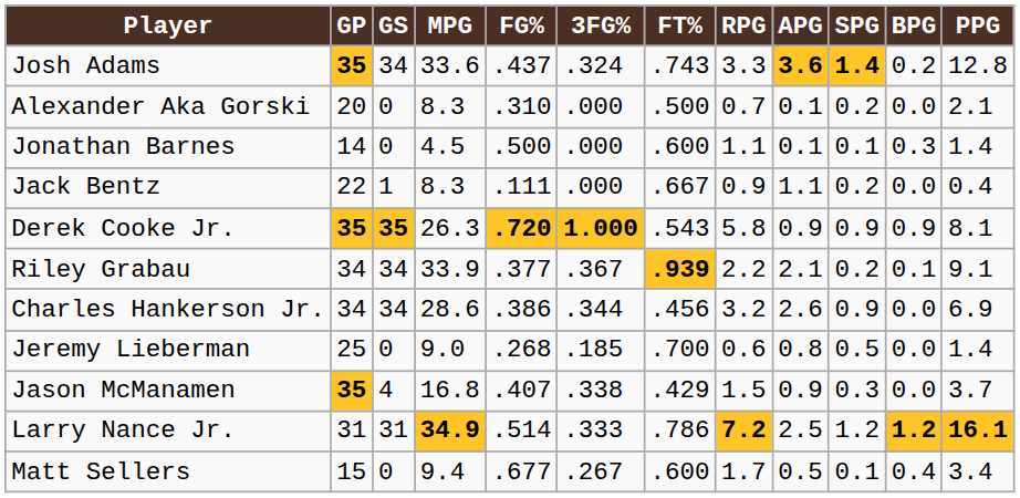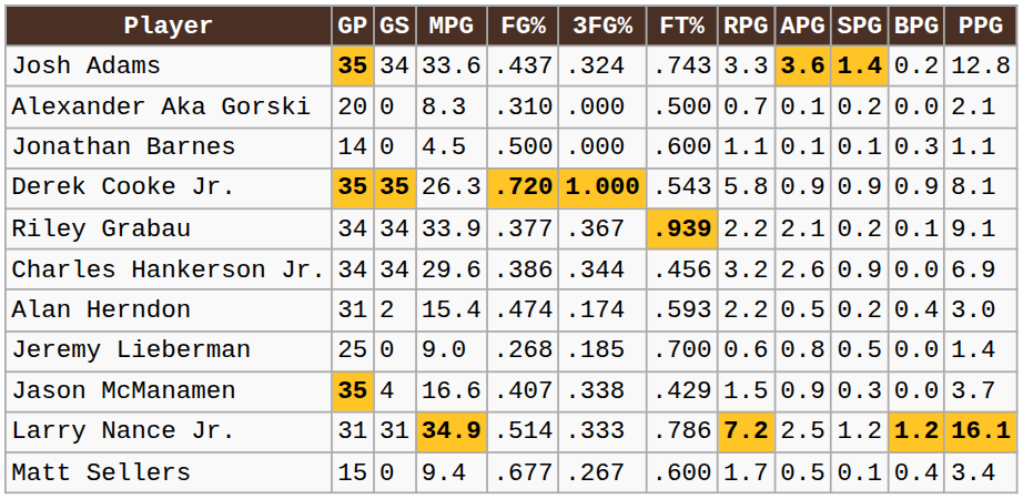Jonathan Barnes | PPG: 1.4 -> 1.1
- row: Jack Bentz | 22 | 1 | 8.3 | .111 | .000 | .667 | 0.9 | 1.1 | 0.2 | 0.0 | 0.4
Charles Hankerson Jr. | MPG: 28.6 -> 29.6
+ row: Alan Herndon | 31 | 2 | 15.4 | .474 | .174 | .593 | 2.2 | 0.5 | 0.2 | 0.4 | 3.0
Jason McManamen | MPG: 16.8 -> 16.6
